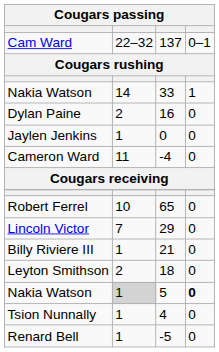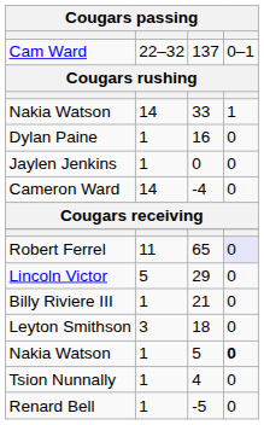Dylan Paine | column 2: 2 -> 1
Cameron Ward | column 2: 11 -> 14
Robert Ferrel | column 2: 10 -> 11
Robert Ferrel | column 4: no background -> lavender background
Lincoln Victor | column 2: 7 -> 5
Leyton Smithson | column 2: 2 -> 3
Nakia Watson / 5 | column 2: lightgrey background -> no background
